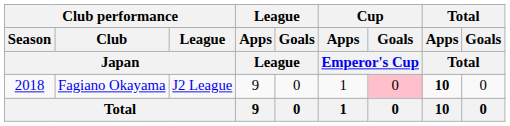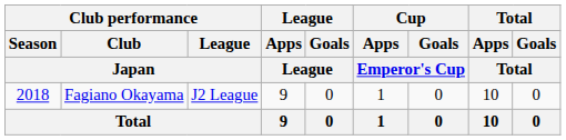Fagiano Okayama | Cup / Goals / Emperor's Cup: pink background -> no background
Fagiano Okayama | Total / Apps / Total: bold -> normal
